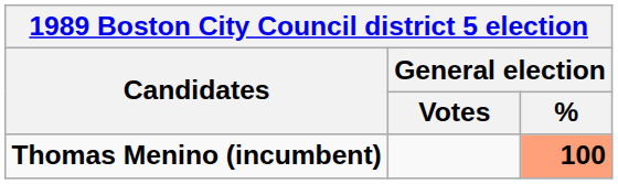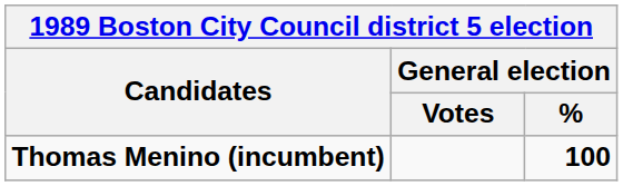Thomas Menino (incumbent) | General election / %: lightsalmon background -> no background
